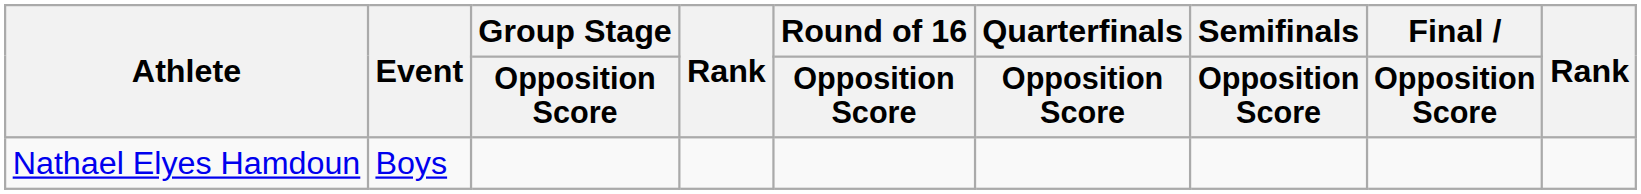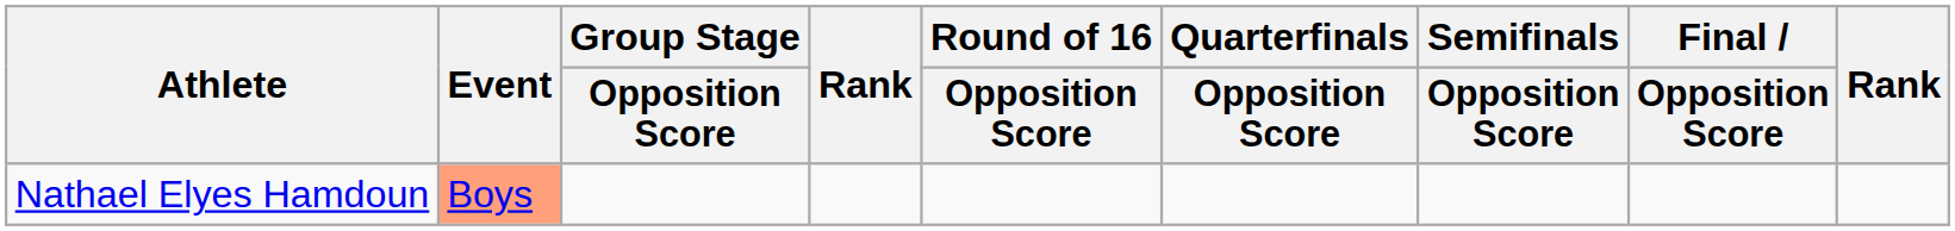Nathael Elyes Hamdoun | Event: no background -> lightsalmon background
